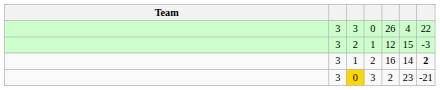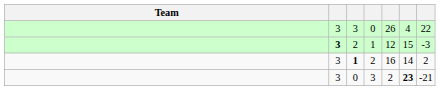row 3 | column 2: normal -> bold
row 4 | column 3: normal -> bold
row 4 | column 7: bold -> normal
row 5 | column 3: gold background -> no background
row 5 | column 6: normal -> bold
